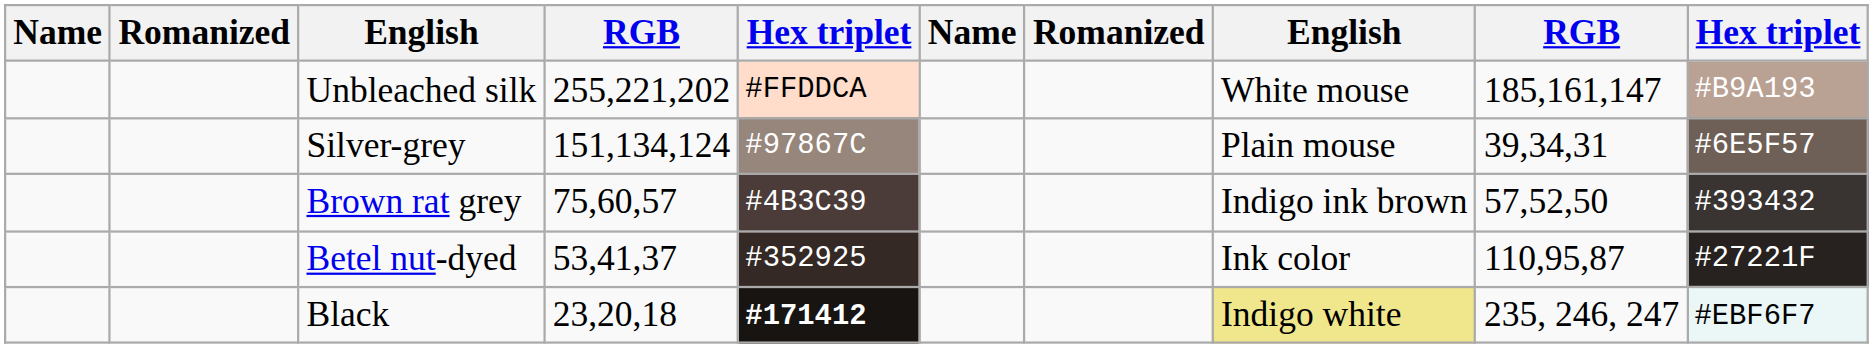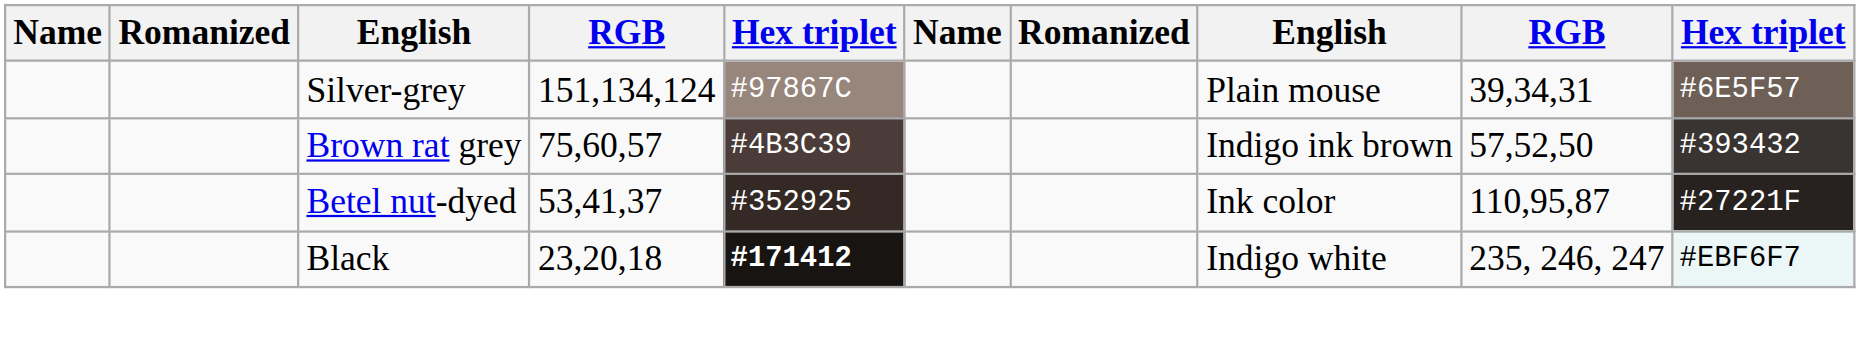- row: Unbleached silk | 255,221,202 | #FFDDCA | White mouse | 185,161,147 | #B9A193
Black | column 8: khaki background -> no background
